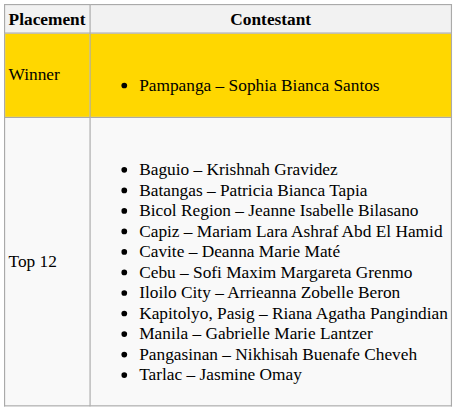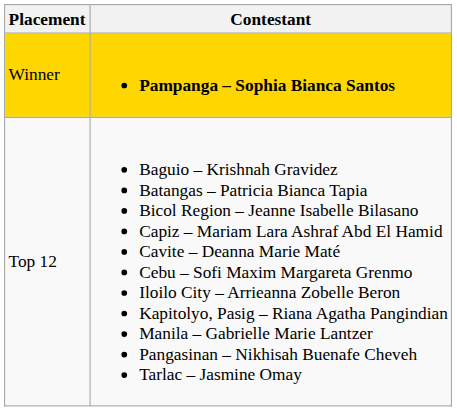Winner | Contestant: normal -> bold
